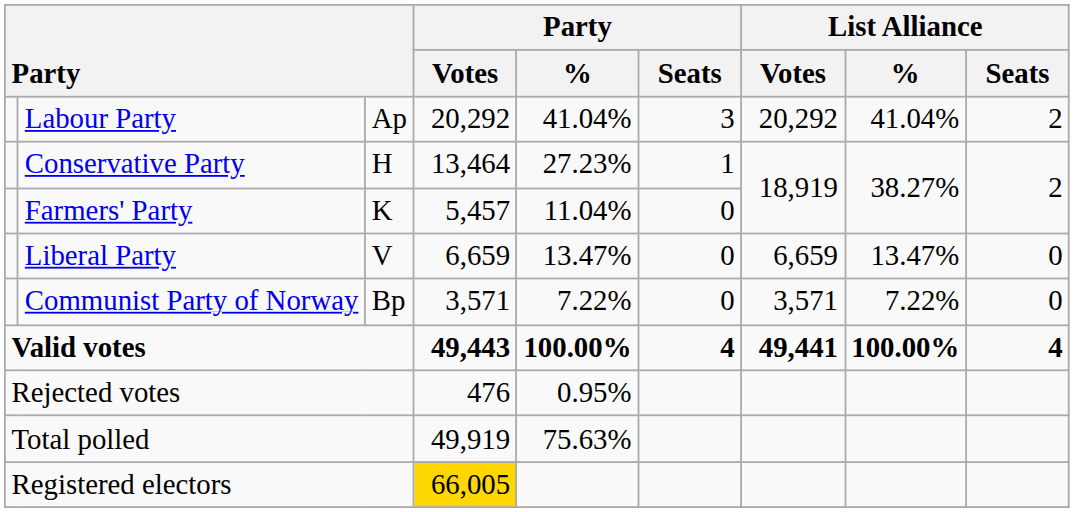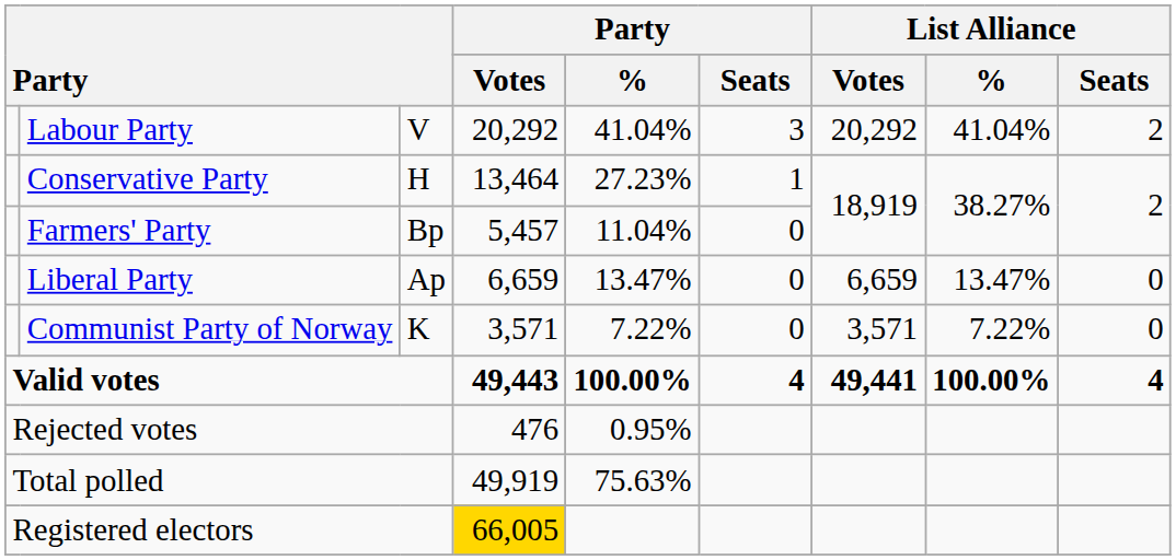Labour Party | column 3: Ap -> V
Farmers' Party | column 3: K -> Bp
Liberal Party | column 3: V -> Ap
Communist Party of Norway | column 3: Bp -> K
